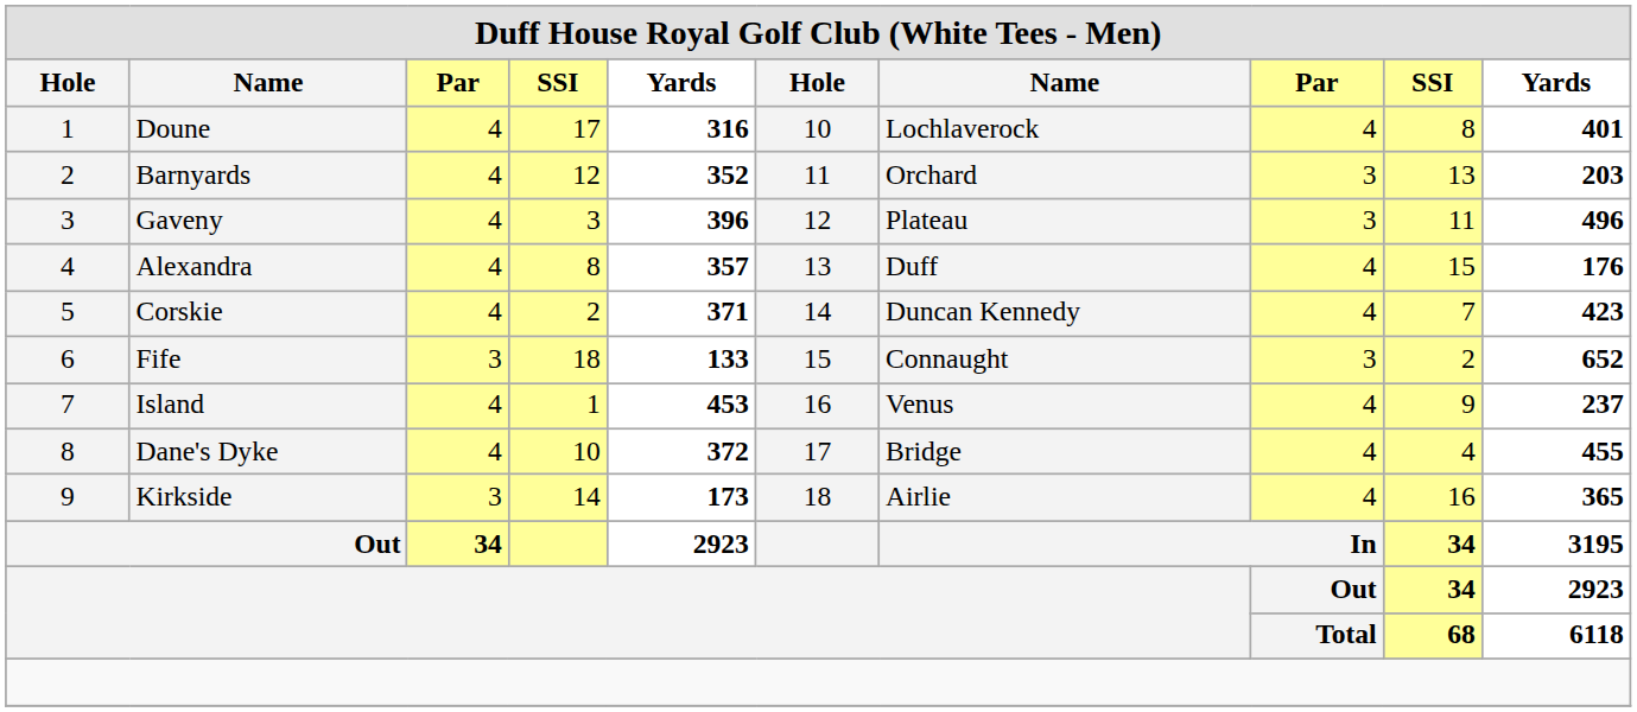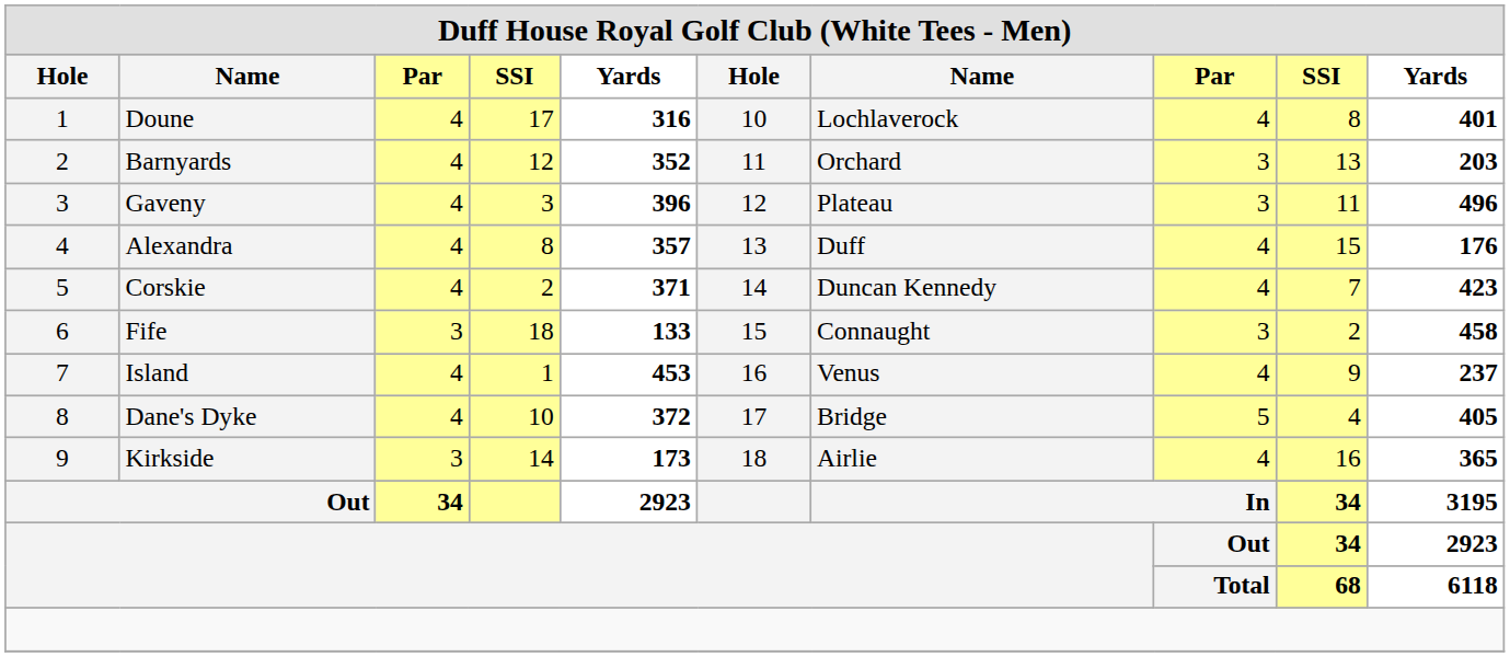row 8 | column 10: 652 -> 458
row 10 | column 8: 4 -> 5
row 10 | column 10: 455 -> 405
